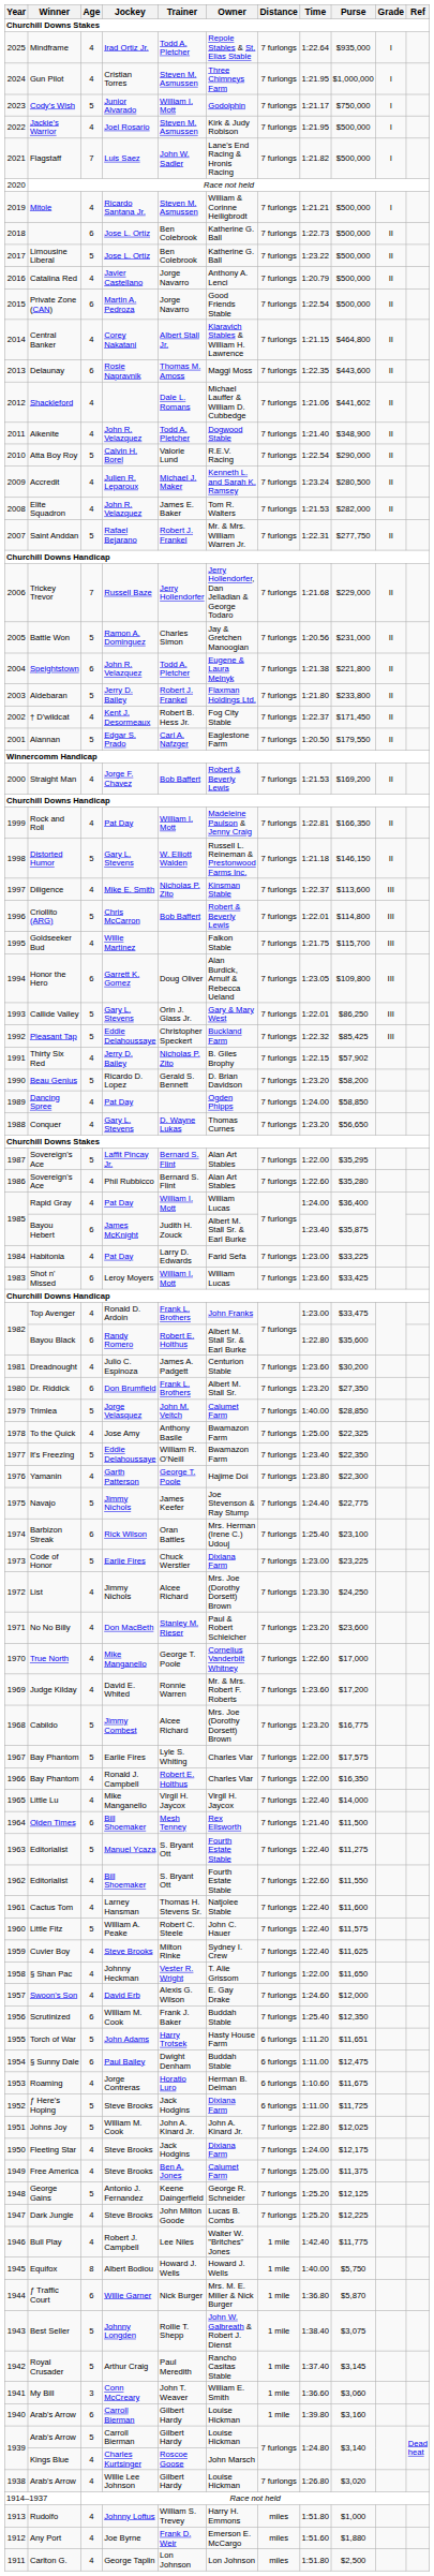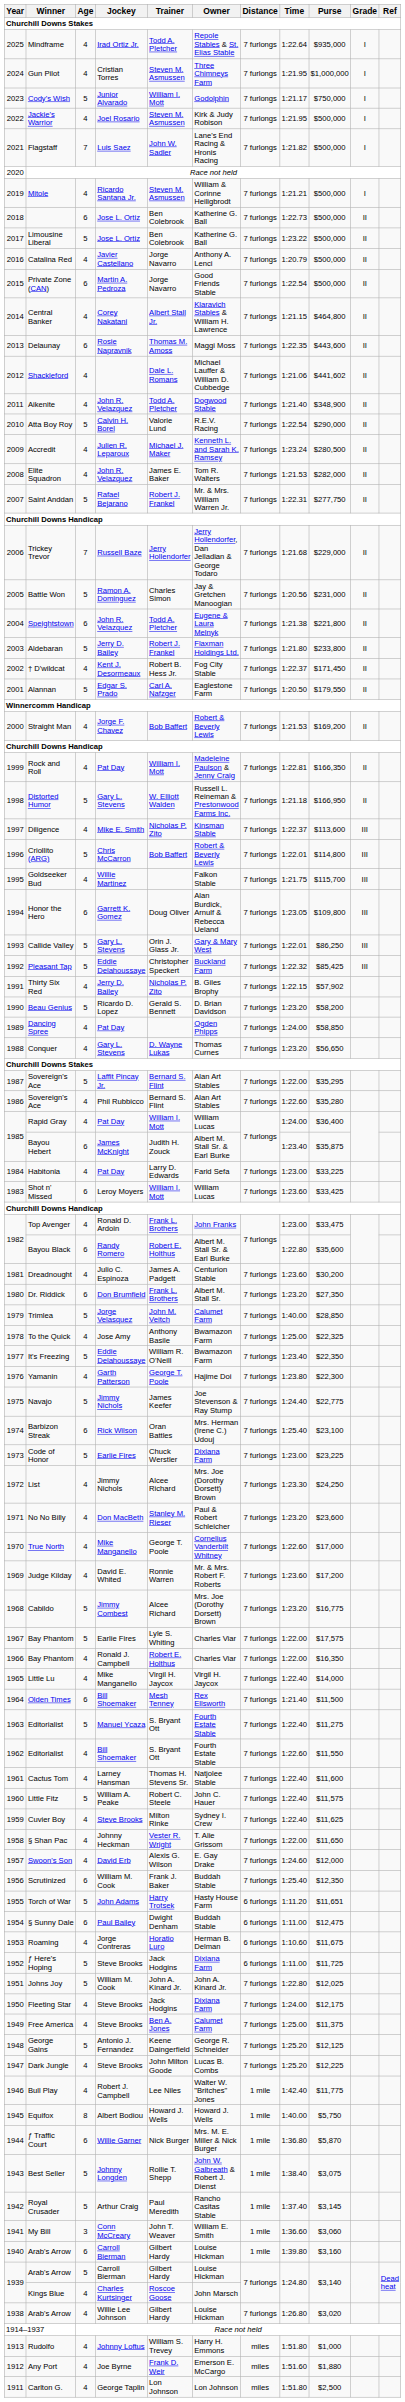Distorted Humor | Purse: $146,150 -> $166,950
